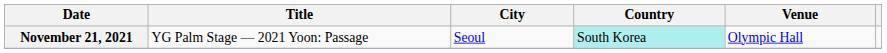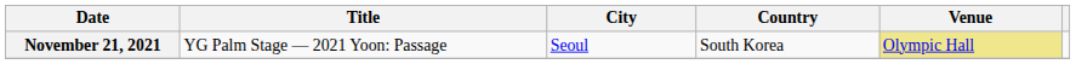November 21, 2021 | Country: paleturquoise background -> no background
November 21, 2021 | Venue: no background -> khaki background
